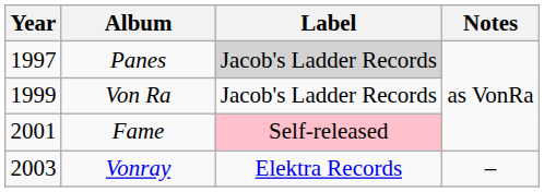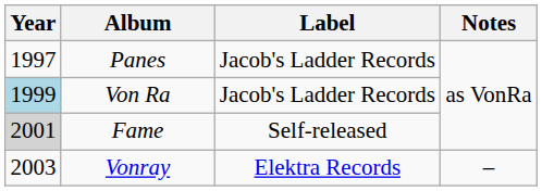Panes | Label: lightgrey background -> no background
Von Ra | Year: no background -> lightblue background
Fame | Year: no background -> lightgrey background
Fame | Label: pink background -> no background
